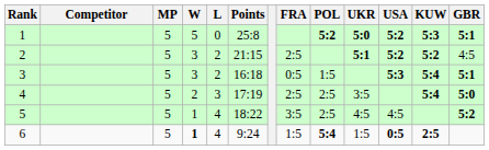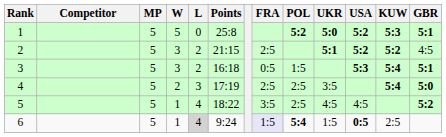6 | W: bold -> normal
6 | L: no background -> lightgrey background
6 | FRA: no background -> lavender background
6 | KUW: bold -> normal
